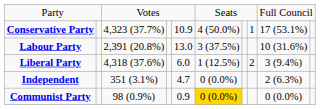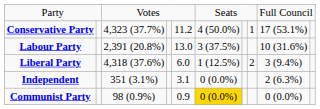Conservative Party | column 5: 10.9 -> 11.2
Independent | column 5: 4.7 -> 3.1
